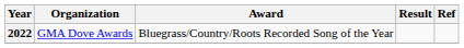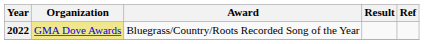2022 | Organization: no background -> khaki background
